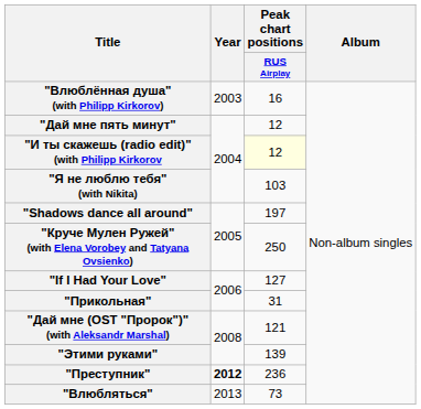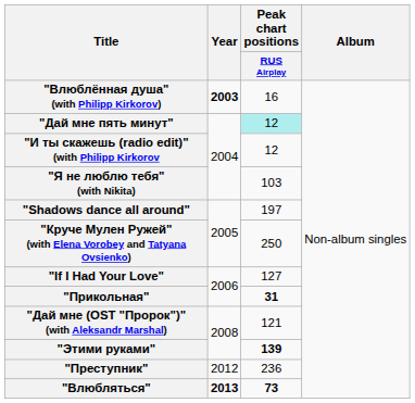"Влюблённая душа" (with Philipp Kirkorov) | Year: normal -> bold
"Дай мне пять минут" | Peak chart positions / RUS Airplay: no background -> paleturquoise background
"И ты скажешь (radio edit)" (with Philipp Kirkorov | Peak chart positions / RUS Airplay: lightyellow background -> no background
"Прикольная" | Peak chart positions / RUS Airplay: normal -> bold
"Этими руками" | Peak chart positions / RUS Airplay: normal -> bold
"Преступник" | Year: bold -> normal
"Влюбляться" | Year: normal -> bold
"Влюбляться" | Peak chart positions / RUS Airplay: normal -> bold
